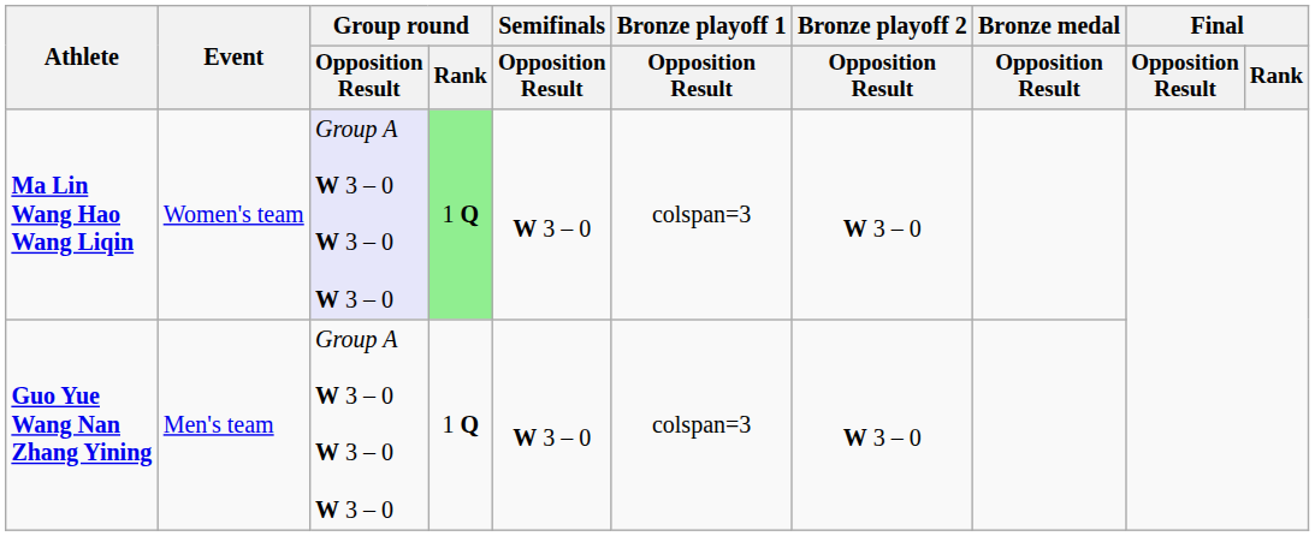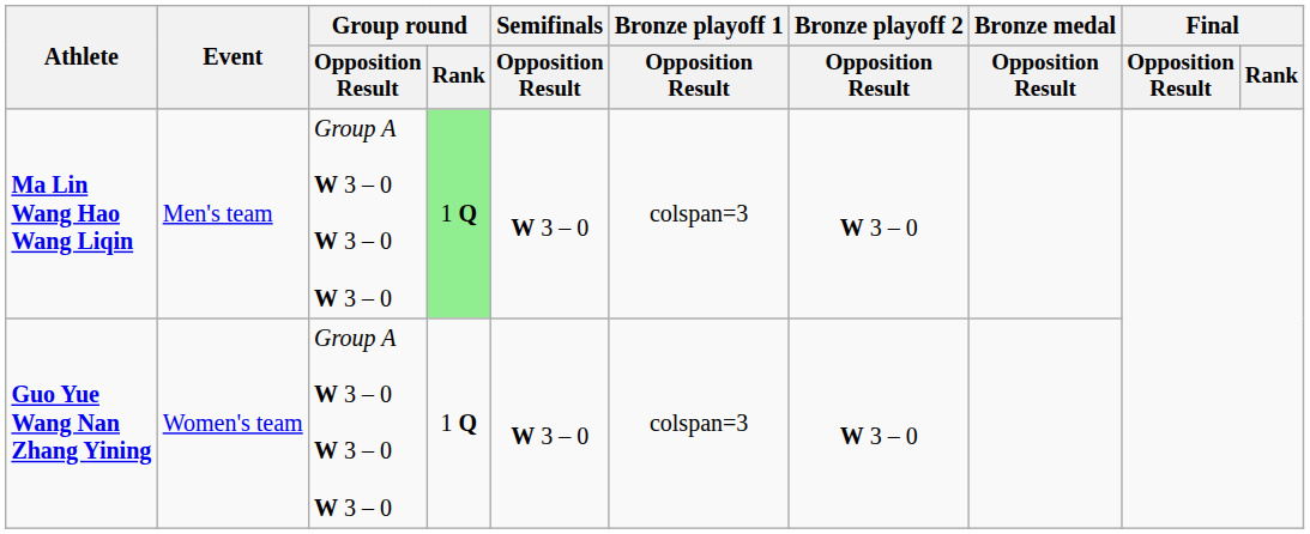Ma Lin Wang Hao Wang Liqin | Event: Women's team -> Men's team
Ma Lin Wang Hao Wang Liqin | Group round / Opposition Result: lavender background -> no background
Guo Yue Wang Nan Zhang Yining | Event: Men's team -> Women's team
